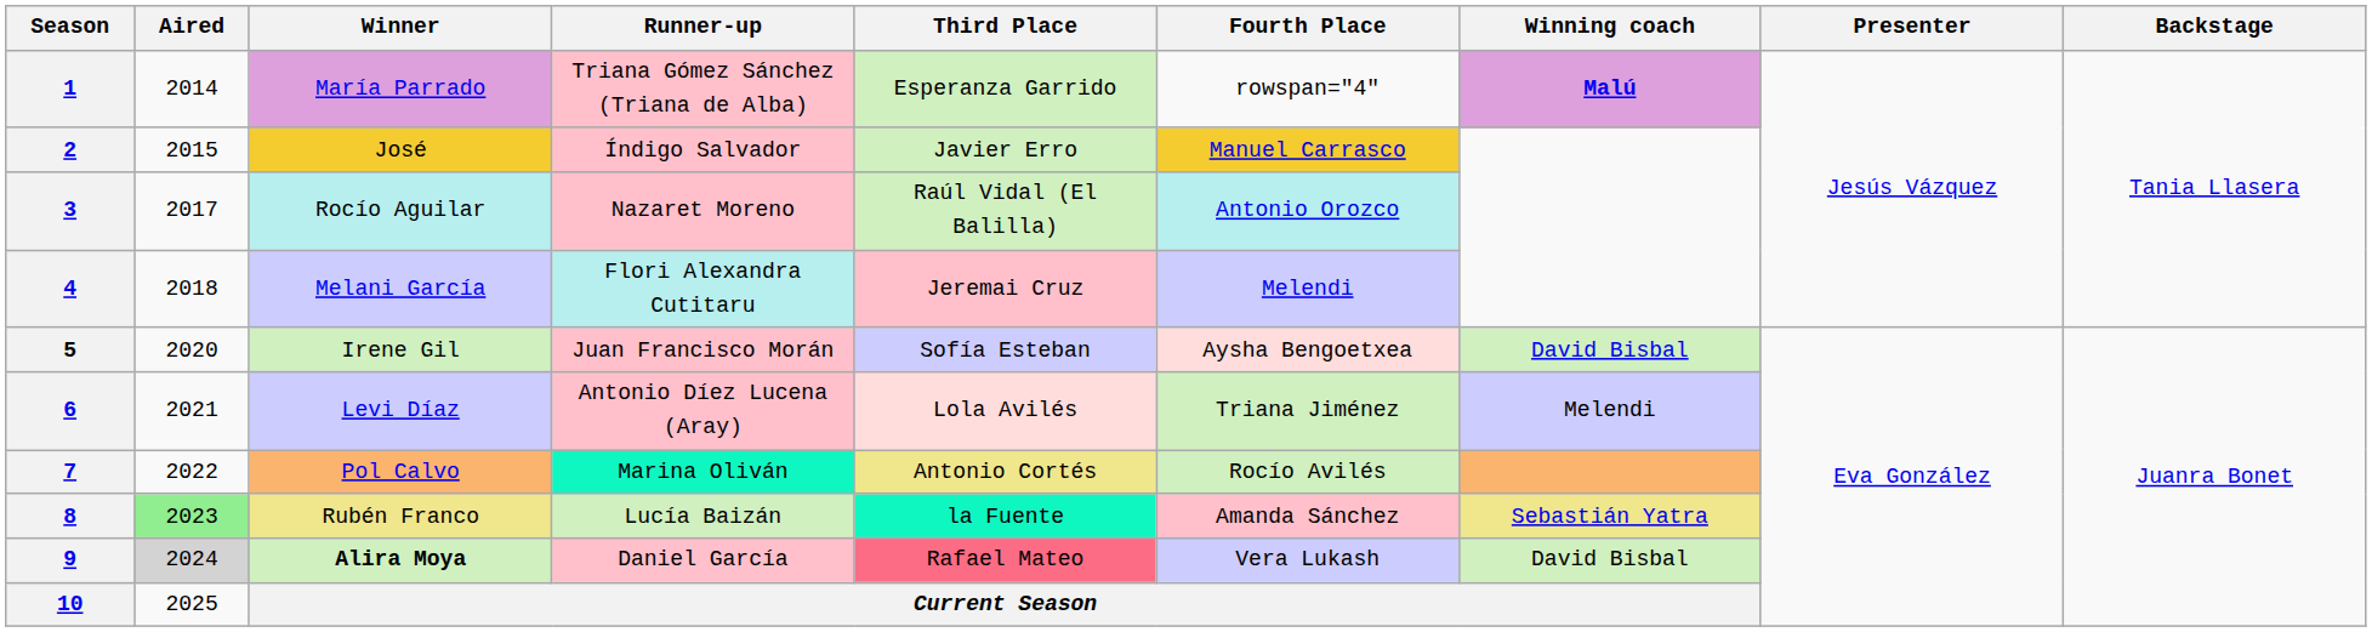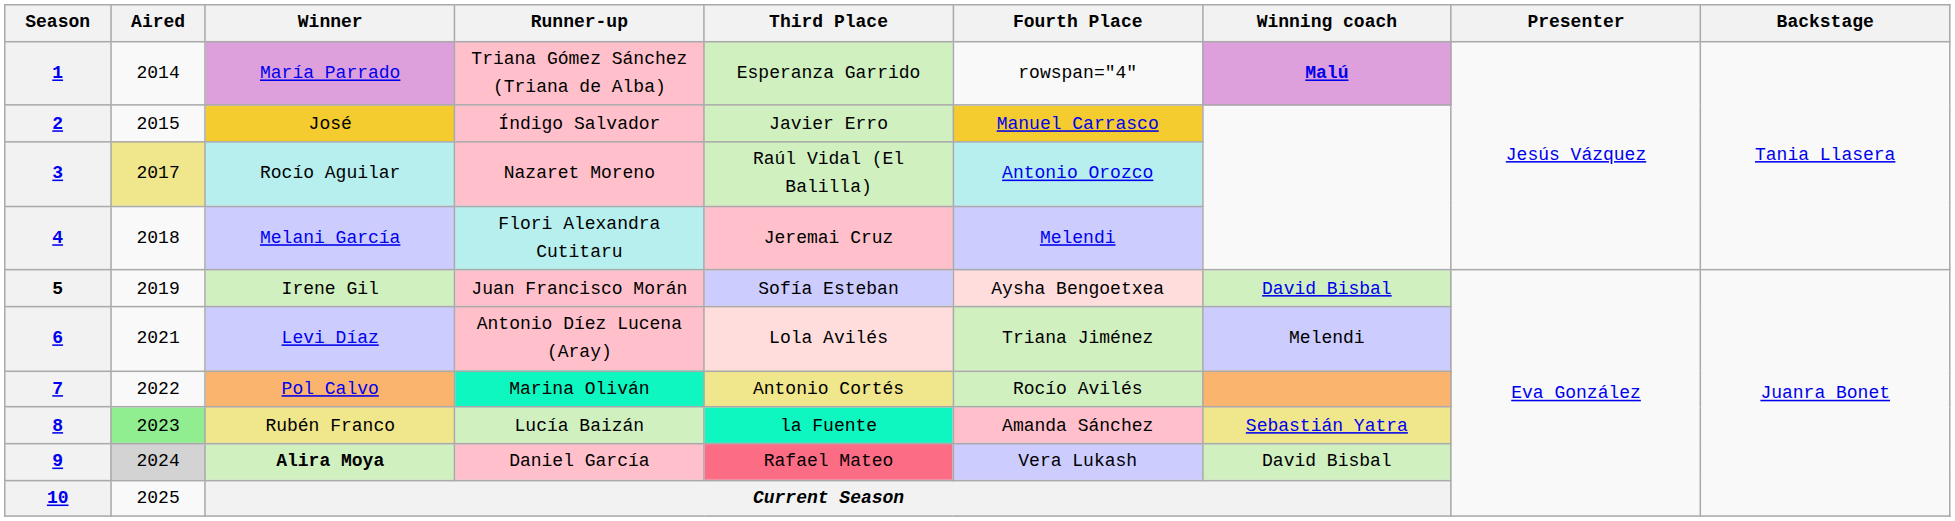3 | Aired: no background -> khaki background
5 | Aired: 2020 -> 2019
